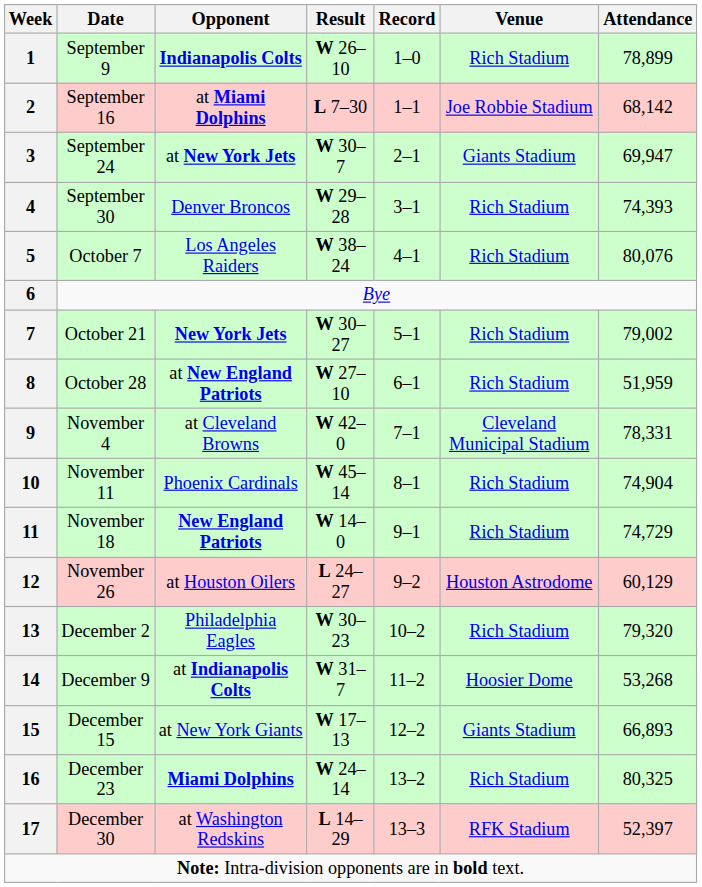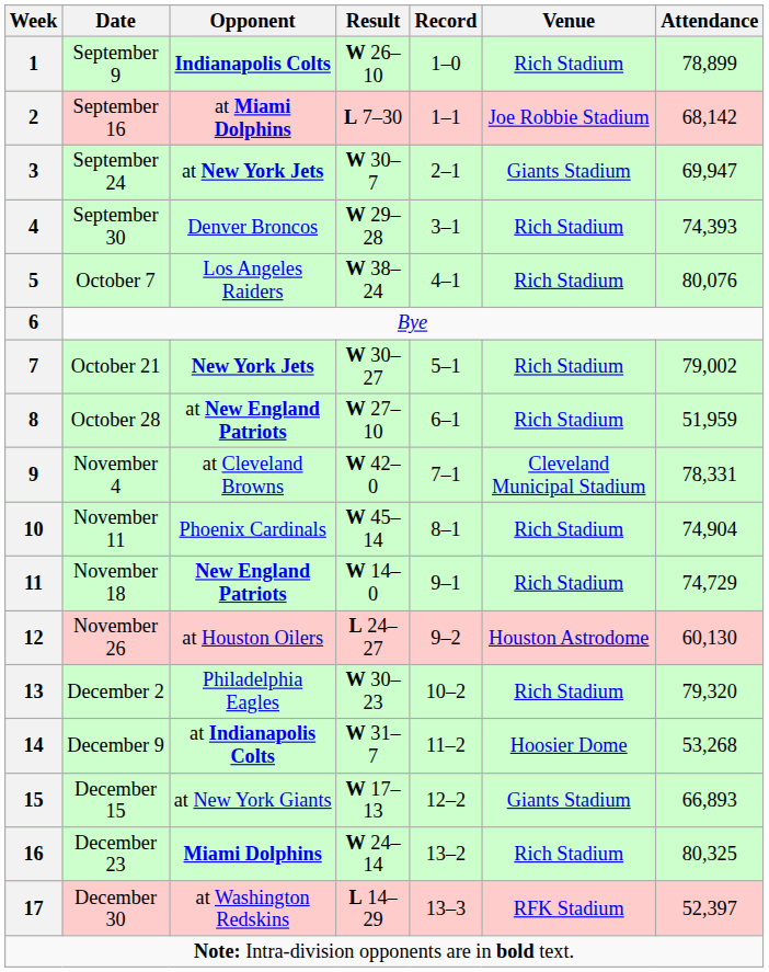12 | Attendance: 60,129 -> 60,130
